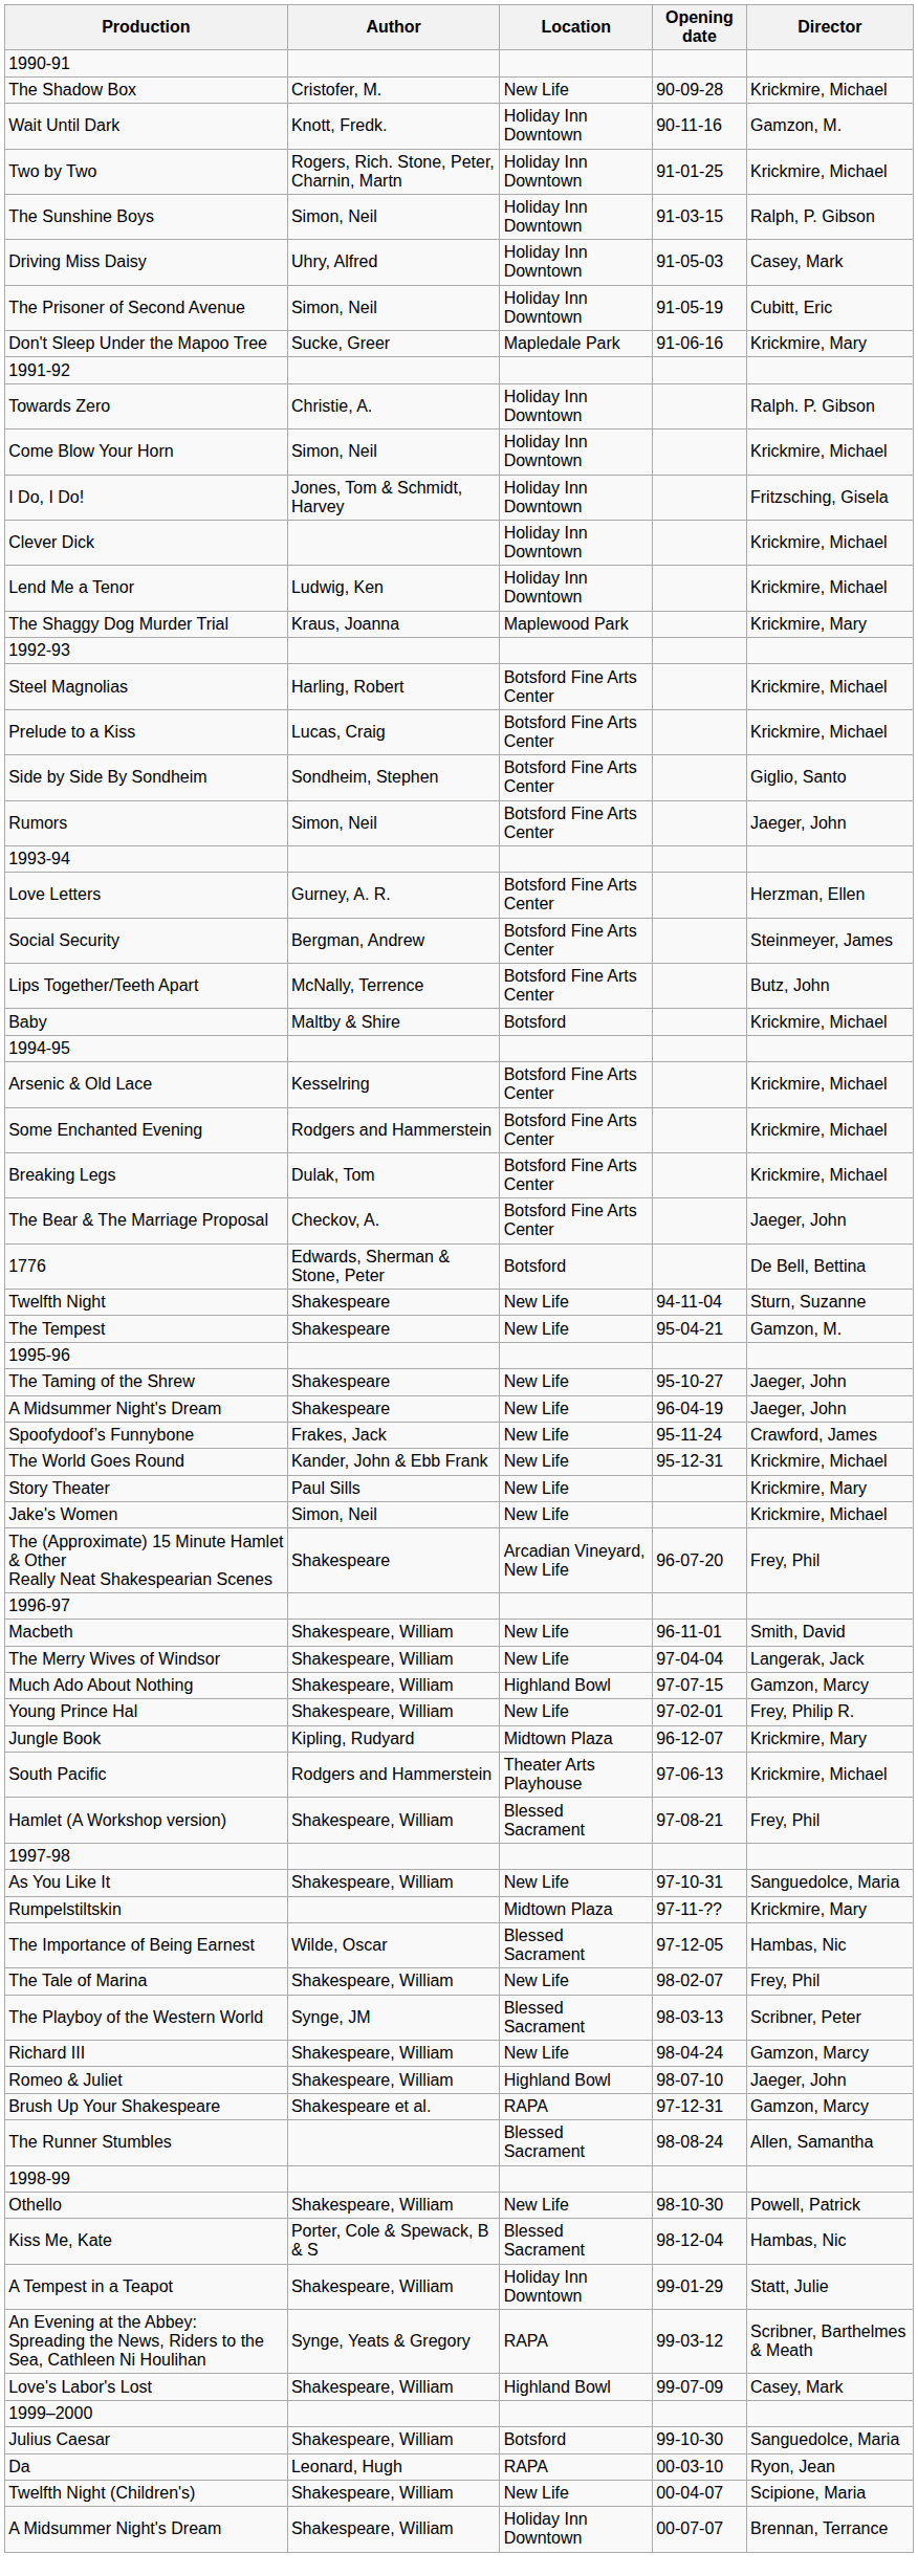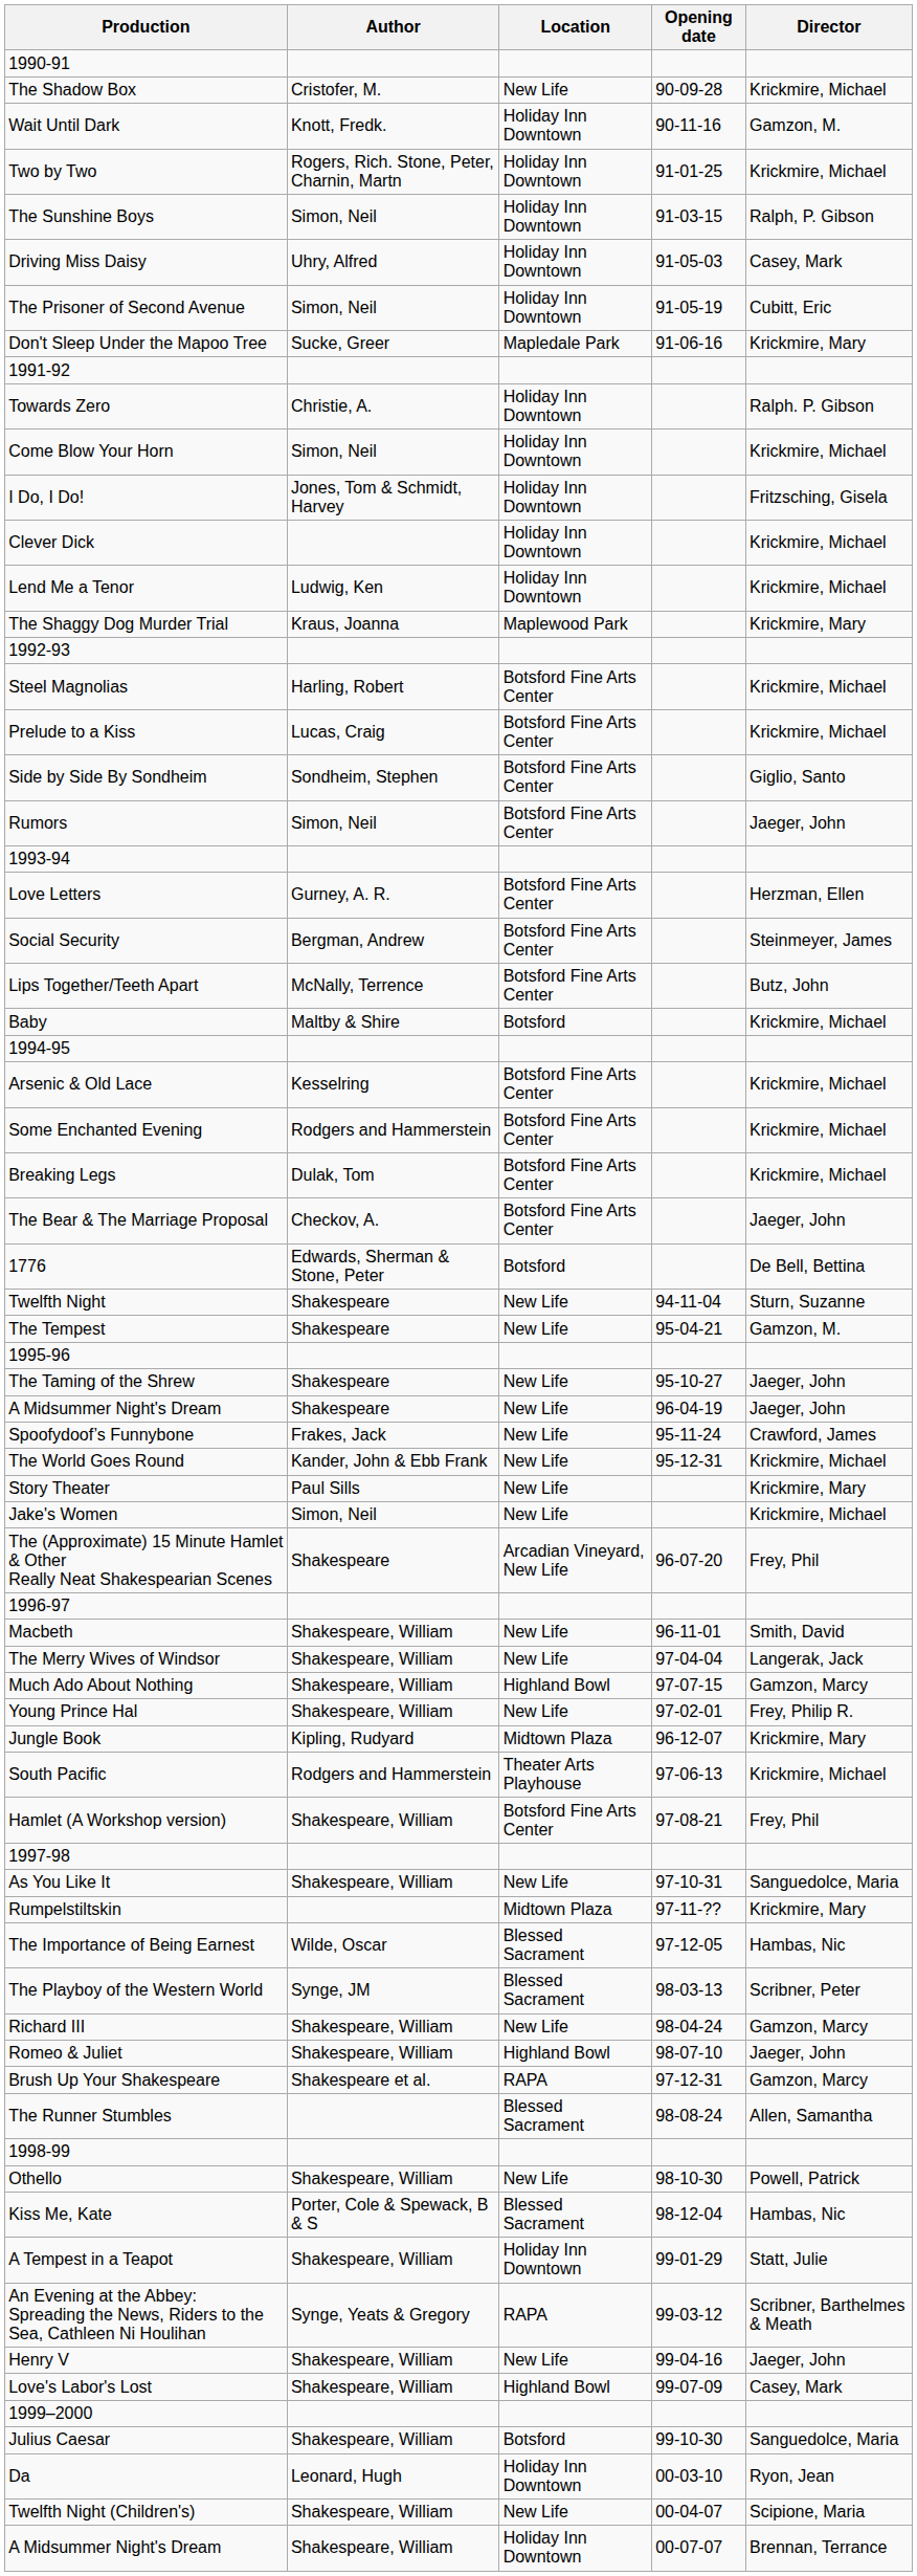Hamlet (A Workshop version) | Location: Blessed Sacrament -> Botsford Fine Arts Center
- row: The Tale of Marina | Shakespeare, William | New Life | 98-02-07 | Frey, Phil
+ row: Henry V | Shakespeare, William | New Life | 99-04-16 | Jaeger, John
Da | Location: RAPA -> Holiday Inn Downtown
